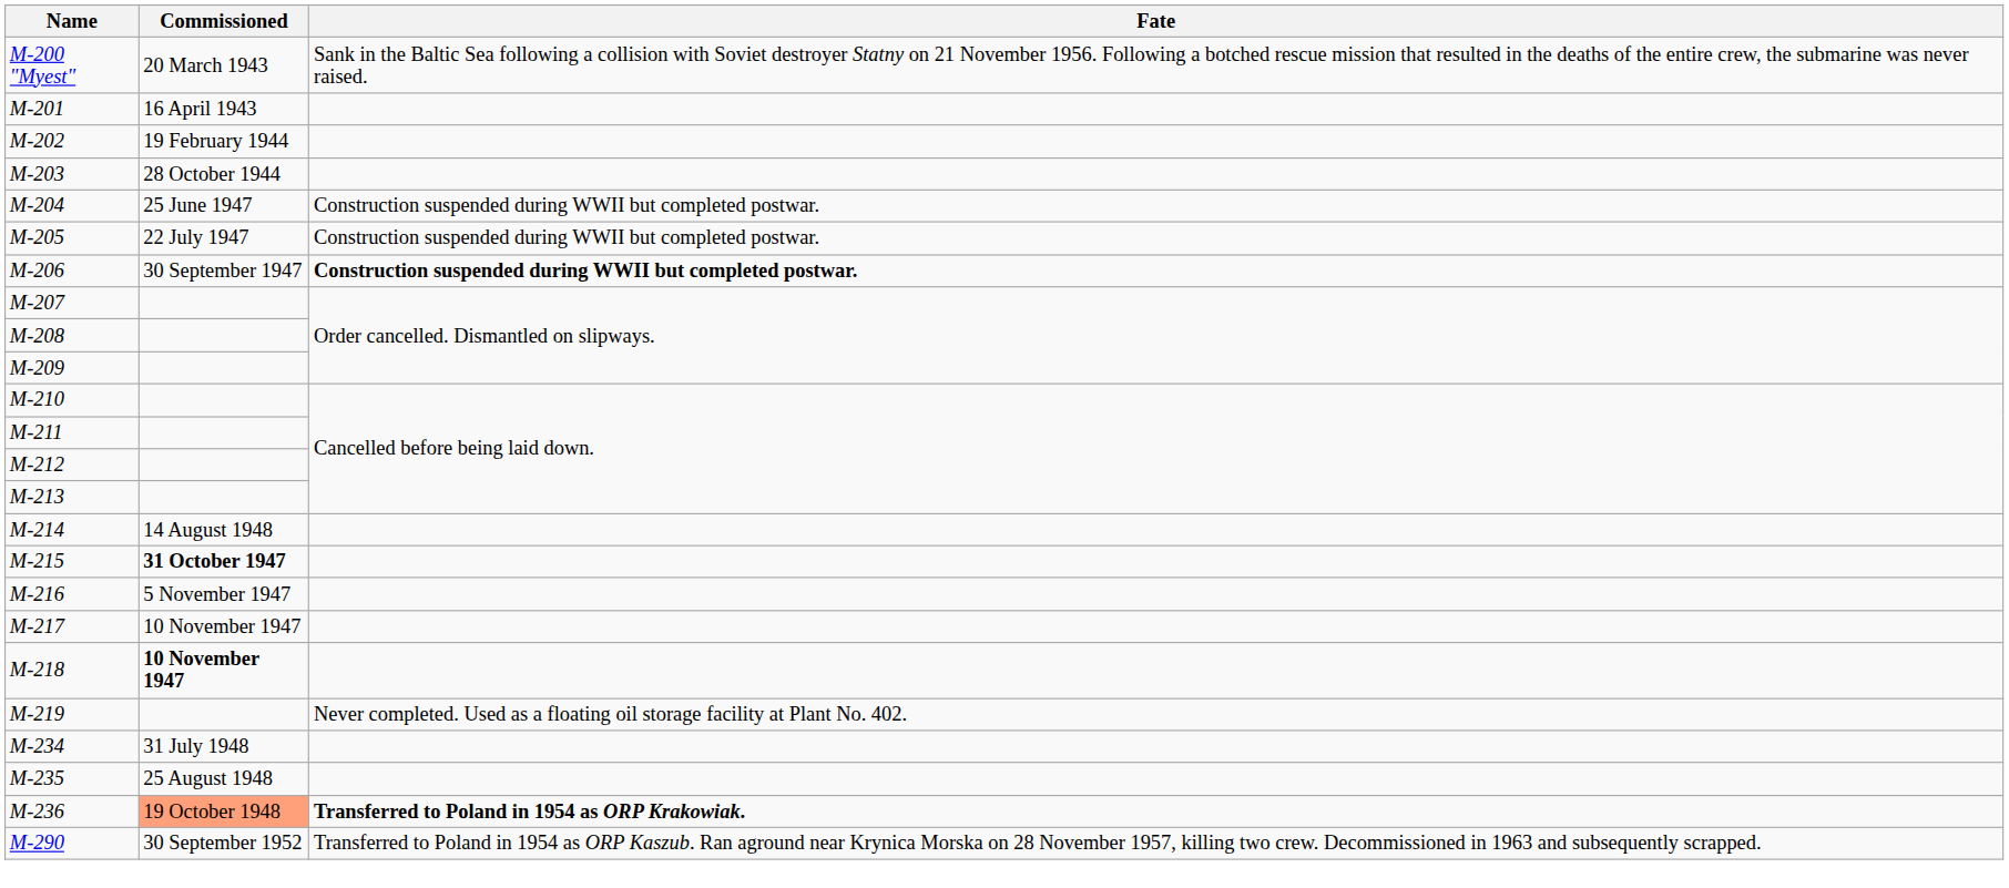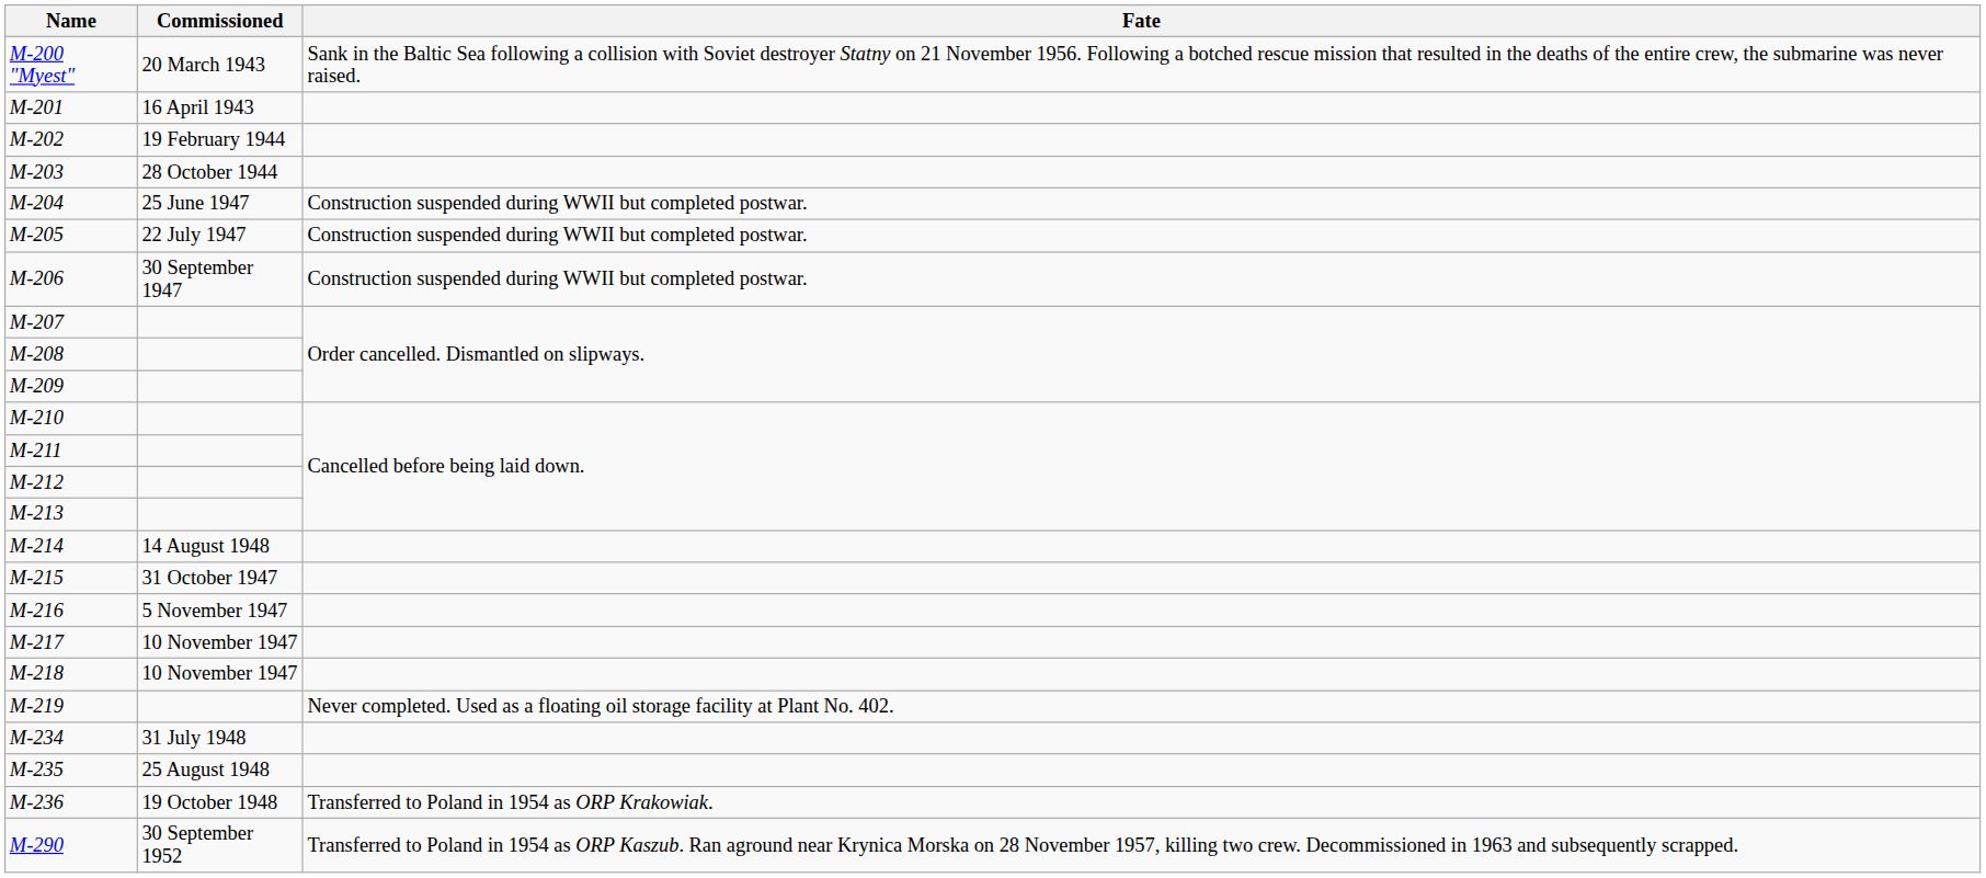M-206 | Fate: bold -> normal
M-215 | Commissioned: bold -> normal
M-218 | Commissioned: bold -> normal
M-236 | Commissioned: lightsalmon background -> no background
M-236 | Fate: bold -> normal
